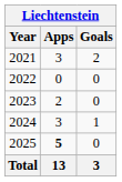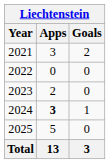2024 | Apps: normal -> bold
2025 | Apps: bold -> normal
